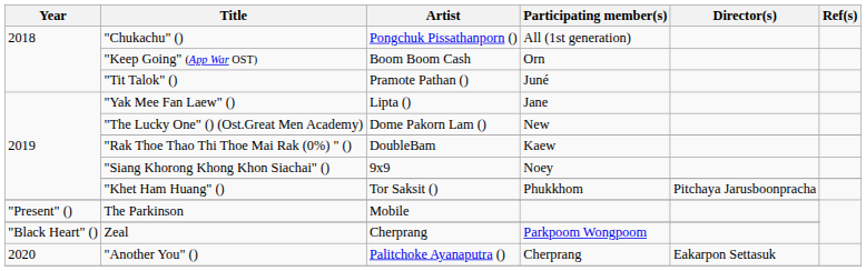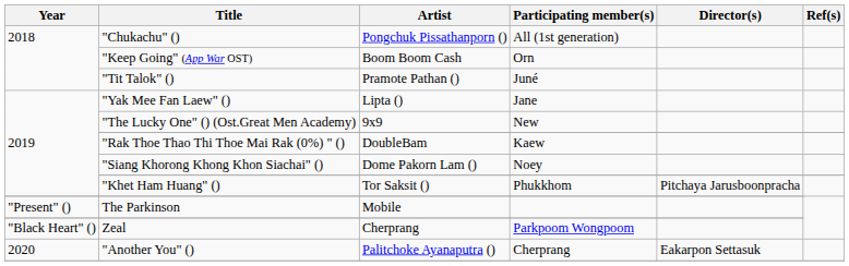"The Lucky One" () (Ost.Great Men Academy) | Artist: Dome Pakorn Lam () -> 9x9
"Siang Khorong Khong Khon Siachai" () | Artist: 9x9 -> Dome Pakorn Lam ()
